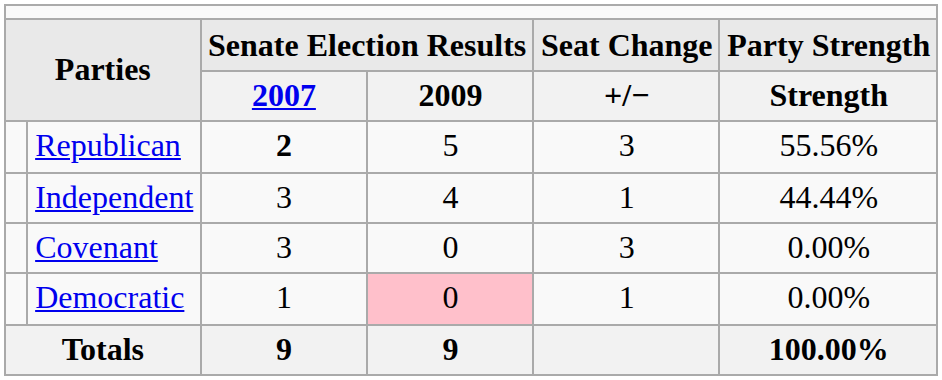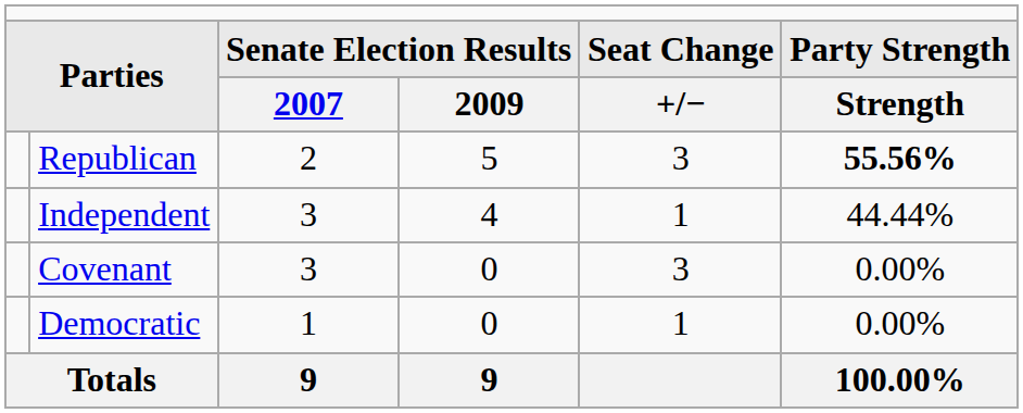Republican | column 3: bold -> normal
Republican | column 6: normal -> bold
Democratic | column 4: pink background -> no background
